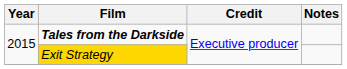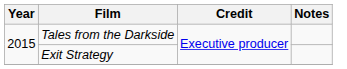Tales from the Darkside | Film: bold -> normal
Exit Strategy | Film: gold background -> no background
